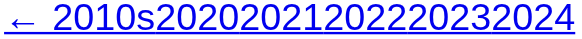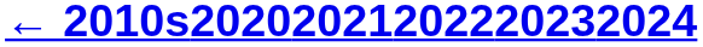row 1 | column 1: normal -> bold
